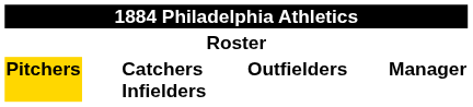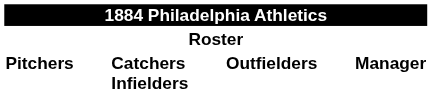Pitchers | column 1: gold background -> no background
